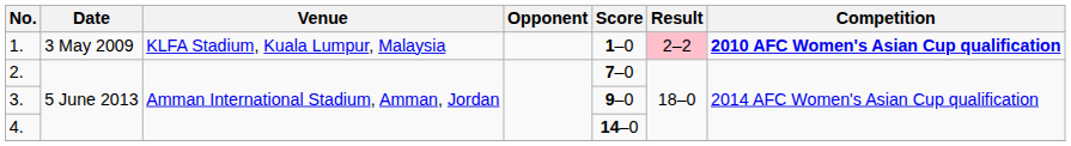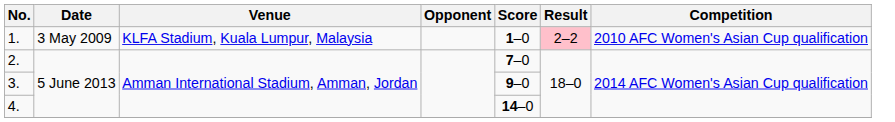1. | Competition: bold -> normal
